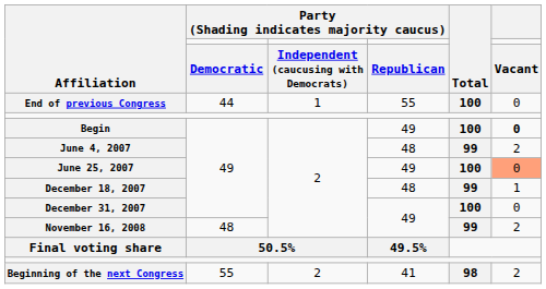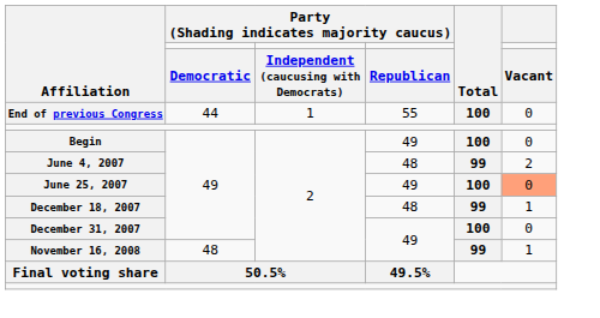Begin | column 6: bold -> normal
November 16, 2008 | column 6: 2 -> 1
- row: Beginning of the next Congress | 55 | 2 | 41 | 98 | 2
